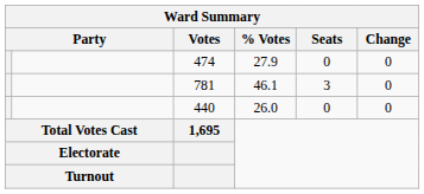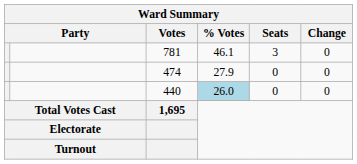rows swapped: 781 <-> 474
440 | % Votes: no background -> lightblue background
